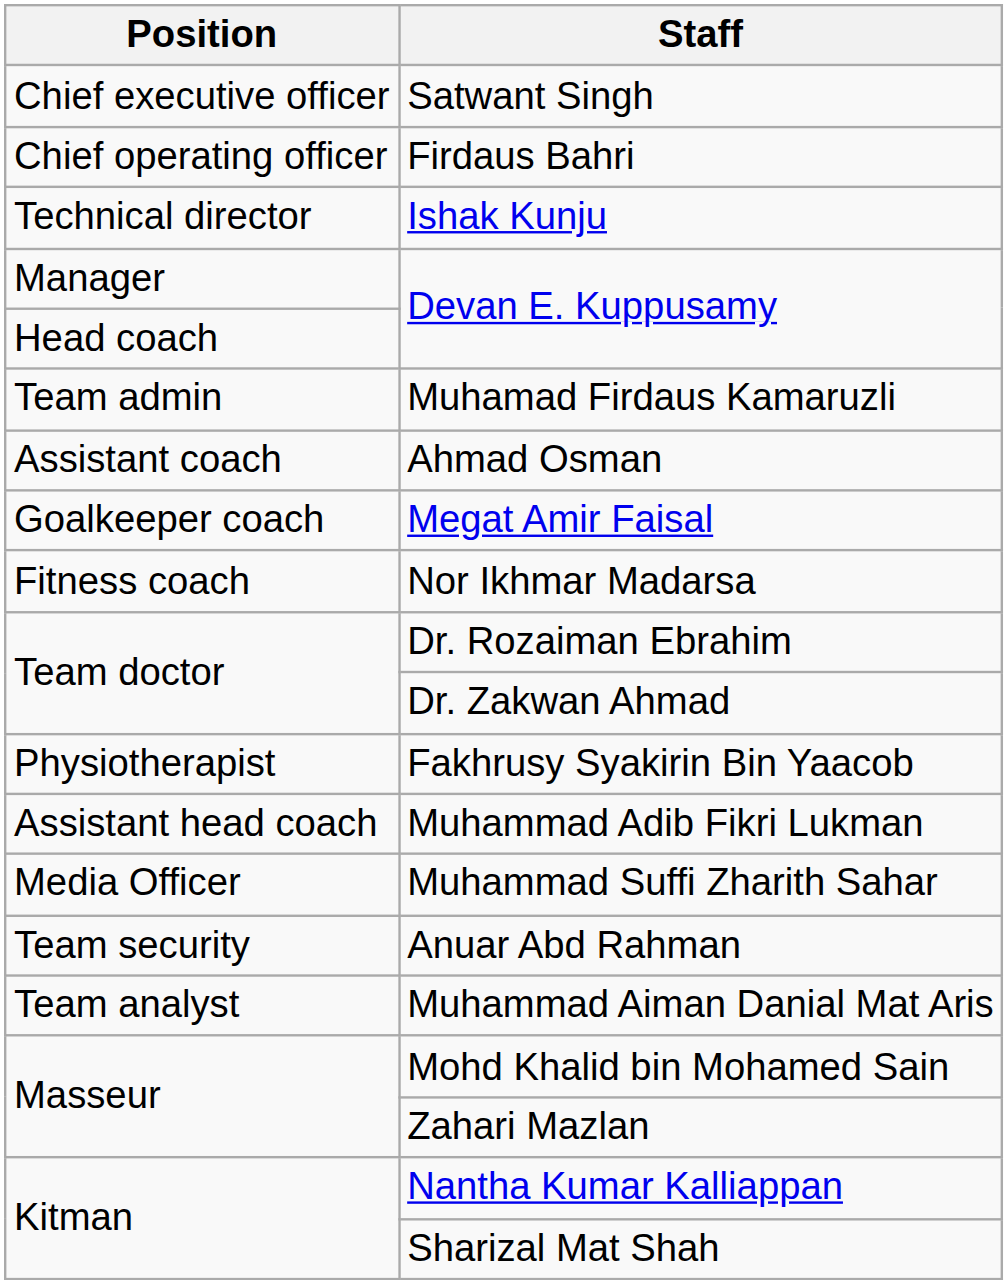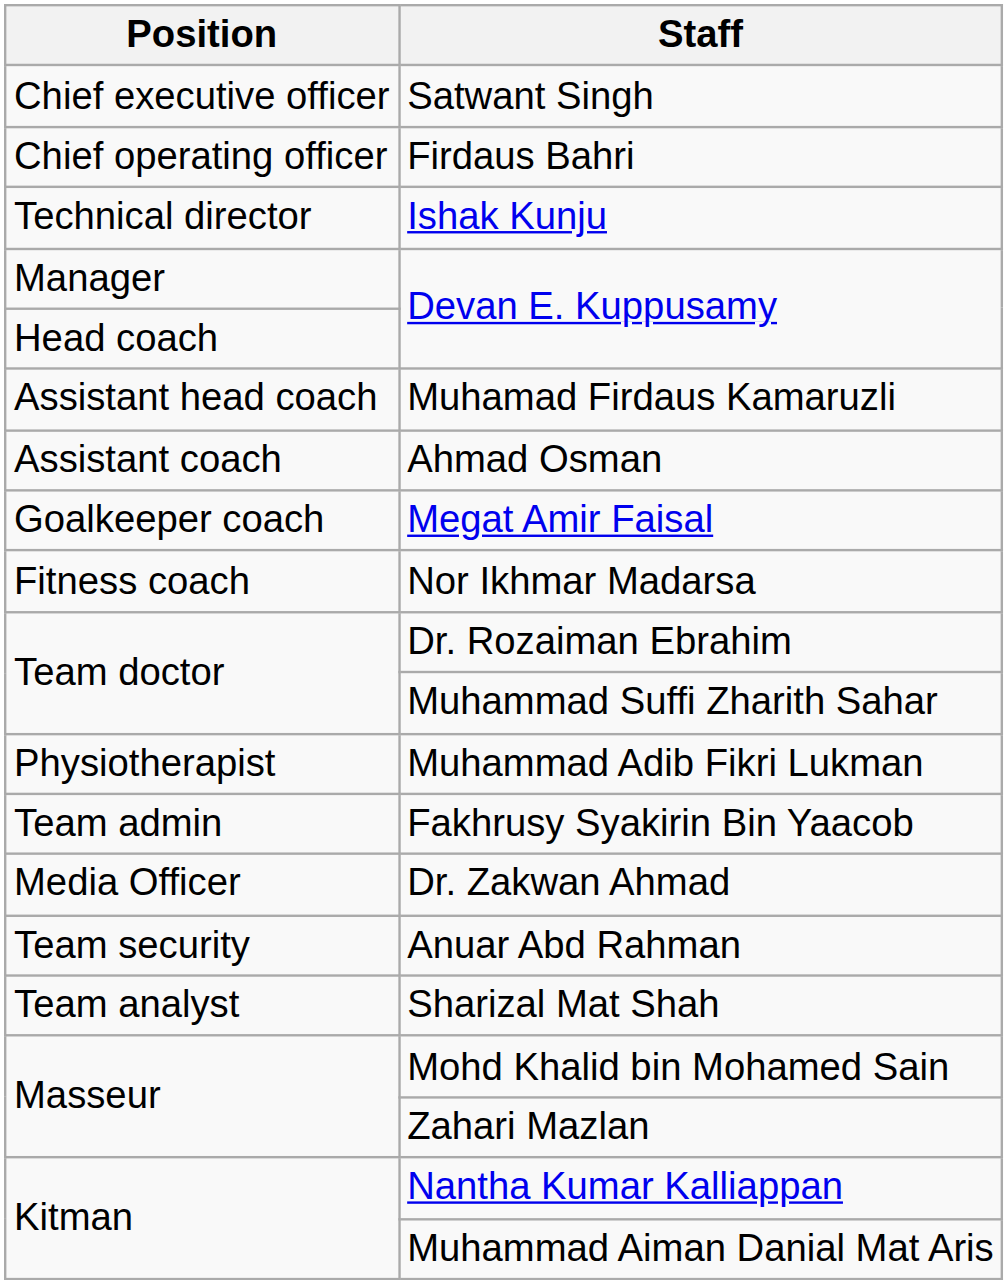row 7 | Position: Team admin -> Assistant head coach
row 12 | Staff: Dr. Zakwan Ahmad -> Muhammad Suffi Zharith Sahar
row 13 | Staff: Fakhrusy Syakirin Bin Yaacob -> Muhammad Adib Fikri Lukman
row 14 | Position: Assistant head coach -> Team admin
row 14 | Staff: Muhammad Adib Fikri Lukman -> Fakhrusy Syakirin Bin Yaacob
row 15 | Staff: Muhammad Suffi Zharith Sahar -> Dr. Zakwan Ahmad
row 17 | Staff: Muhammad Aiman Danial Mat Aris -> Sharizal Mat Shah
row 21 | Staff: Sharizal Mat Shah -> Muhammad Aiman Danial Mat Aris
